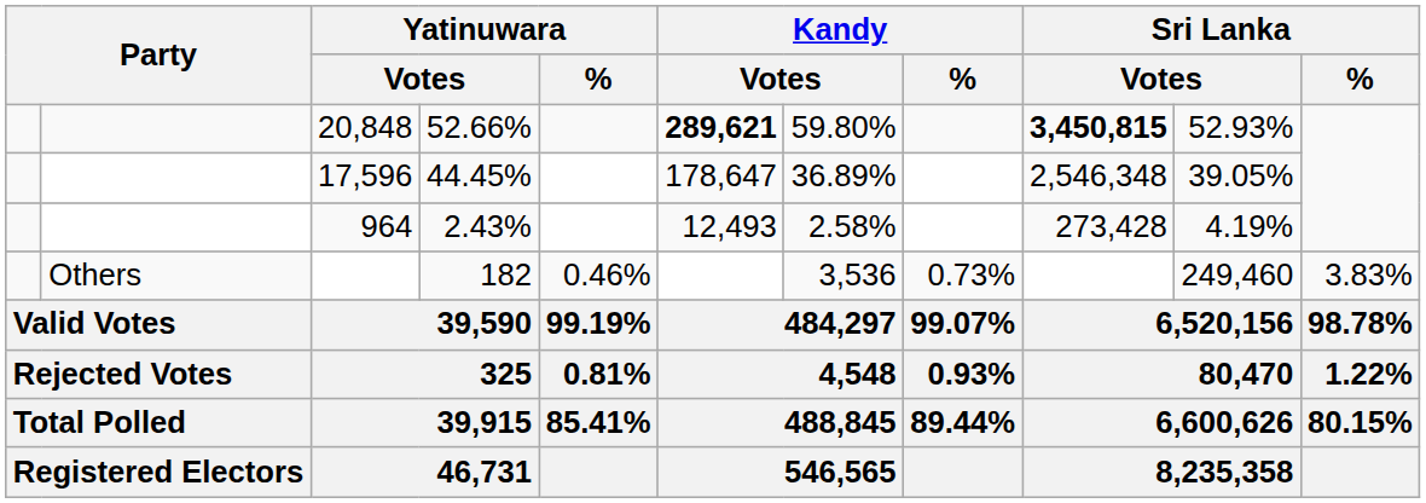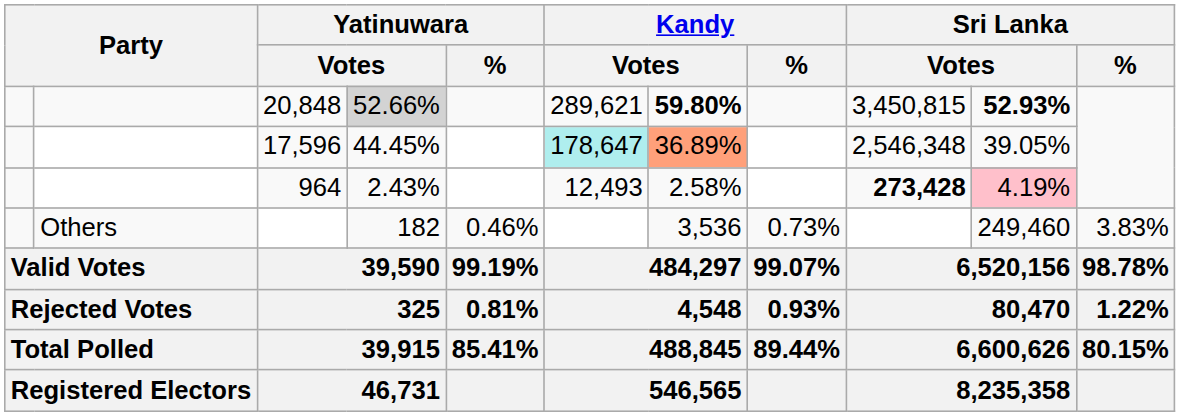20,848 | column 4: no background -> lightgrey background
20,848 | column 6: bold -> normal
20,848 | column 7: normal -> bold
20,848 | column 9: bold -> normal
20,848 | column 10: normal -> bold
17,596 | column 6: no background -> paleturquoise background
17,596 | column 7: no background -> lightsalmon background
964 | column 9: normal -> bold
964 | column 10: no background -> pink background
